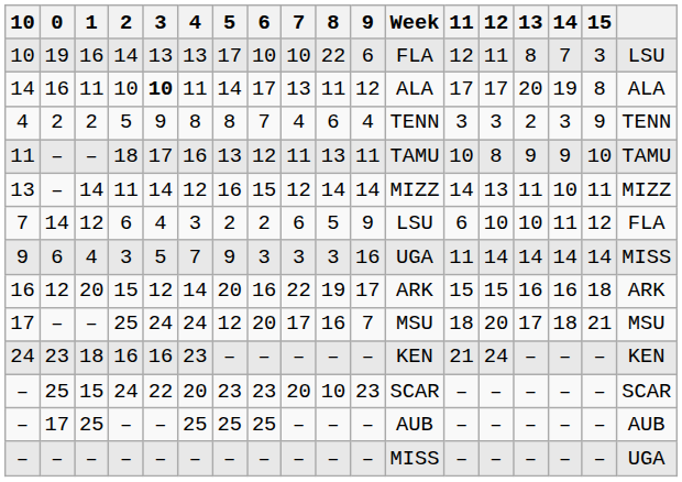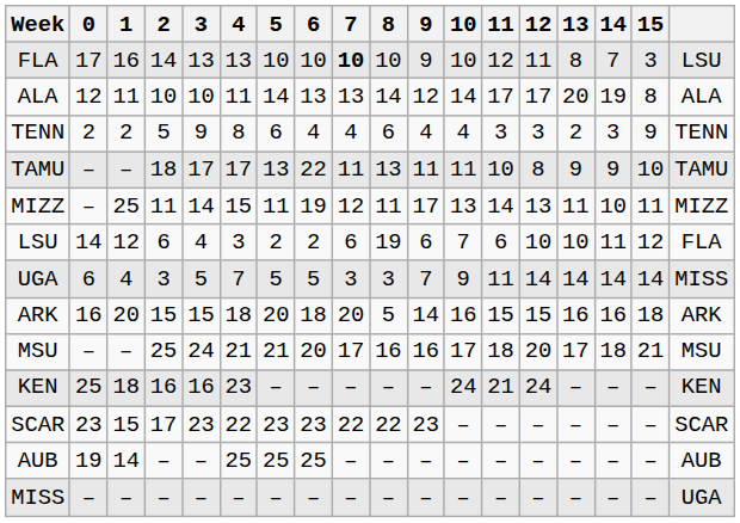columns swapped: Week <-> 10
row 2 | 0: 19 -> 17
row 2 | 5: 17 -> 10
row 2 | 7: normal -> bold
row 2 | 8: 22 -> 10
row 2 | 9: 6 -> 9
row 3 | 0: 16 -> 12
row 3 | 3: bold -> normal
row 3 | 6: 17 -> 13
row 3 | 8: 11 -> 14
row 4 | 5: 8 -> 6
row 4 | 6: 7 -> 4
row 5 | 4: 16 -> 17
row 5 | 6: 12 -> 22
row 6 | 1: 14 -> 25
row 6 | 4: 12 -> 15
row 6 | 5: 16 -> 11
row 6 | 6: 15 -> 19
row 6 | 8: 14 -> 11
row 6 | 9: 14 -> 17
row 7 | 8: 5 -> 19
row 7 | 9: 9 -> 6
row 8 | 5: 9 -> 5
row 8 | 6: 3 -> 5
row 8 | 9: 16 -> 7
row 9 | 0: 12 -> 16
row 9 | 3: 12 -> 15
row 9 | 4: 14 -> 18
row 9 | 6: 16 -> 18
row 9 | 7: 22 -> 20
row 9 | 8: 19 -> 5
row 9 | 9: 17 -> 14
row 10 | 4: 24 -> 21
row 10 | 5: 12 -> 21
row 10 | 9: 7 -> 16
row 11 | 0: 23 -> 25
row 12 | 0: 25 -> 23
row 12 | 2: 24 -> 17
row 12 | 3: 22 -> 23
row 12 | 4: 20 -> 22
row 12 | 7: 20 -> 22
row 12 | 8: 10 -> 22
row 13 | 0: 17 -> 19
row 13 | 1: 25 -> 14
